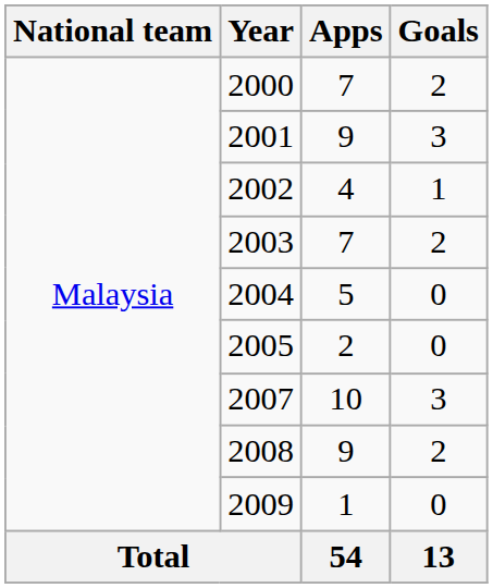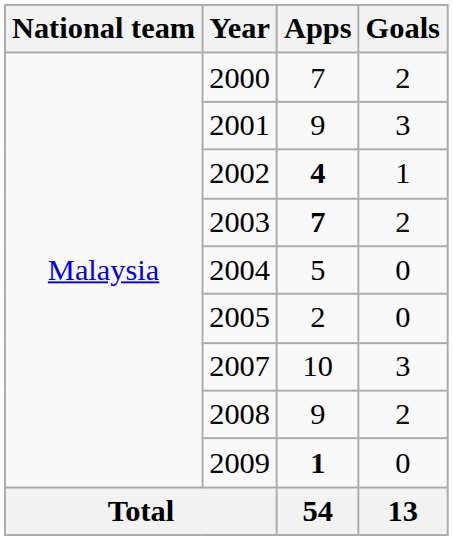2002 | Apps: normal -> bold
2003 | Apps: normal -> bold
2009 | Apps: normal -> bold
